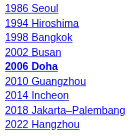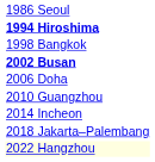1994 Hiroshima | column 1: normal -> bold
2002 Busan | column 1: normal -> bold
2006 Doha | column 1: bold -> normal
2022 Hangzhou | column 1: no background -> lightyellow background
